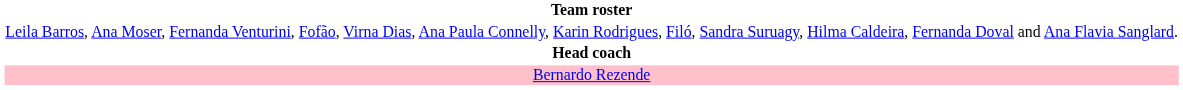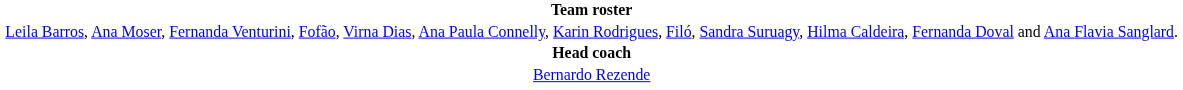row 4 | column 1: pink background -> no background
